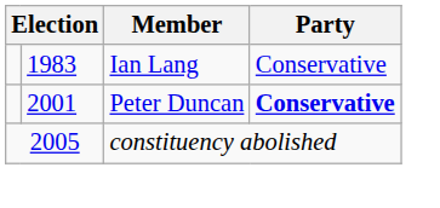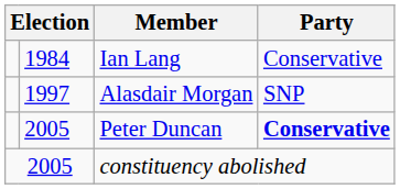Ian Lang | column 2: 1983 -> 1984
+ row: 1997 | Alasdair Morgan | SNP
Peter Duncan | column 2: 2001 -> 2005
